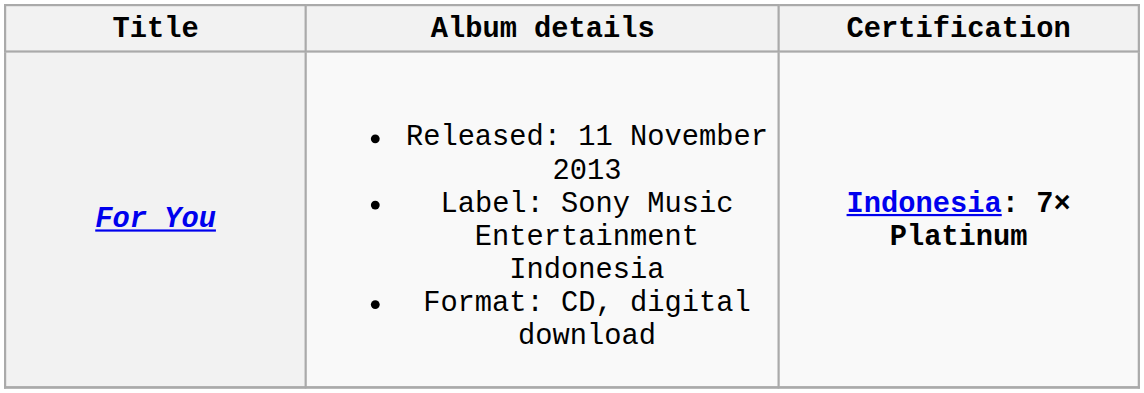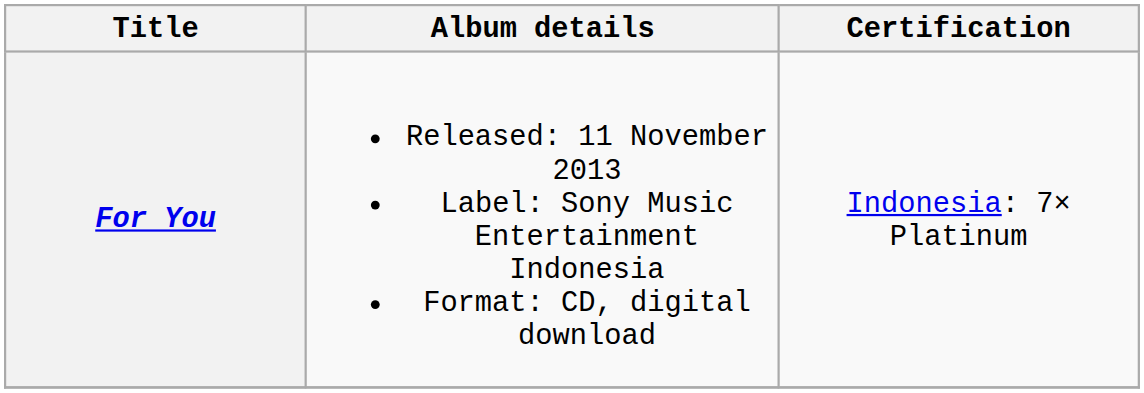For You | Certification: bold -> normal
